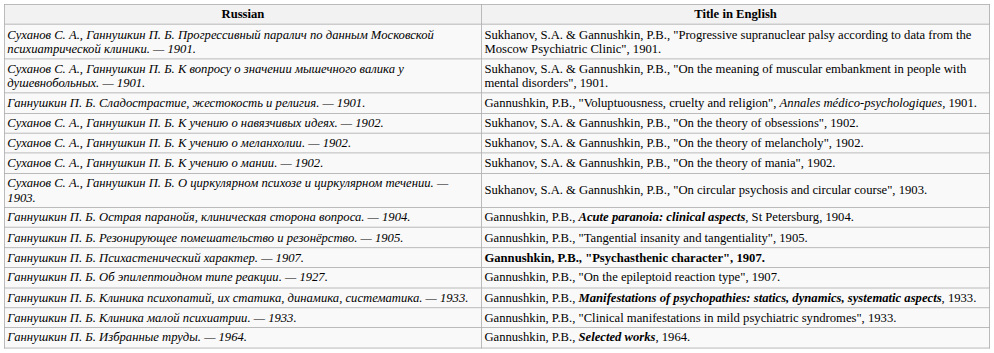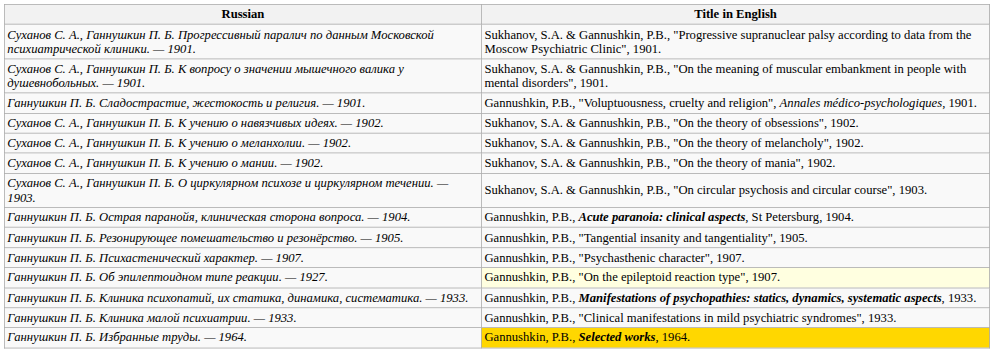Ганнушкин П. Б. Психастенический характер. — 1907. | Title in English: bold -> normal
Ганнушкин П. Б. Об эпилептоидном типе реакции. — 1927. | Title in English: no background -> lightyellow background
Ганнушкин П. Б. Избранные труды. — 1964. | Title in English: no background -> gold background
